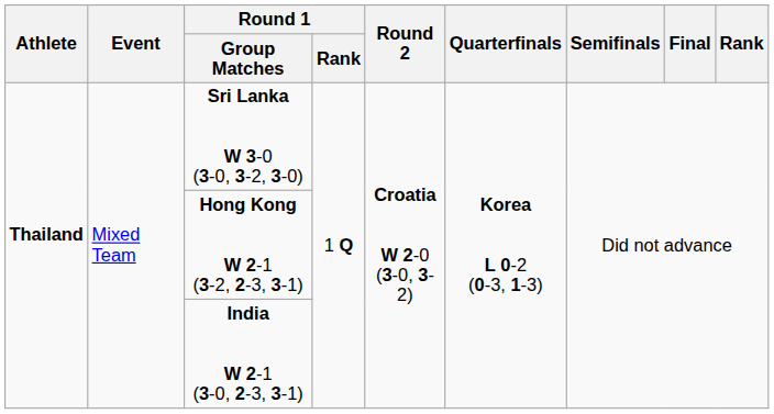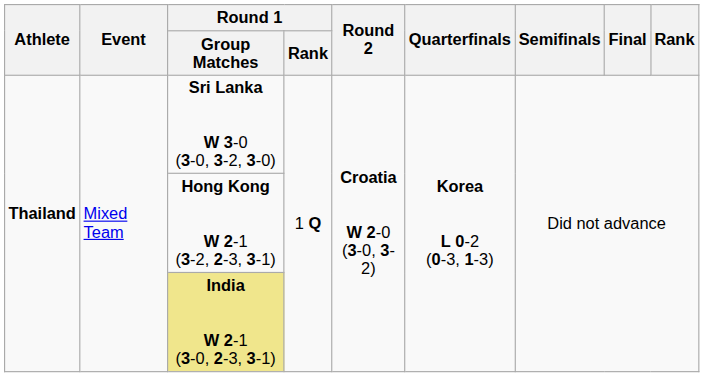India W 2-1 (3-0, 2-3, 3-1) | Round 1 / Group Matches: no background -> khaki background
